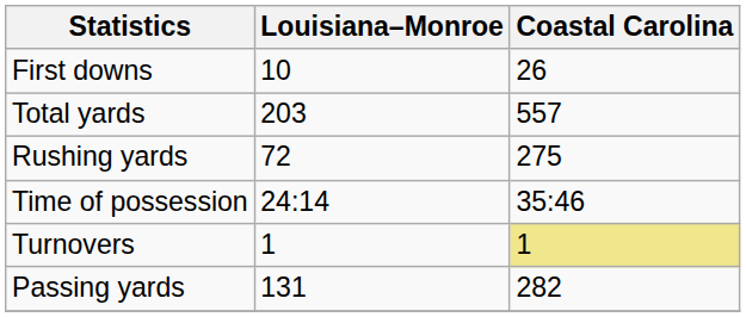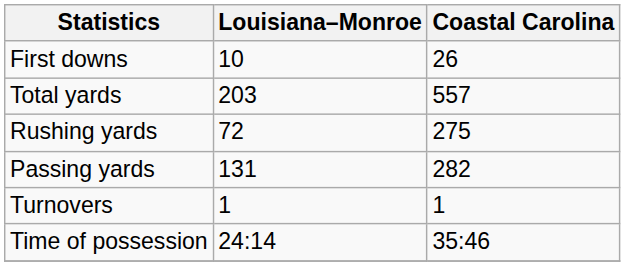rows swapped: Passing yards <-> Time of possession
Turnovers | Coastal Carolina: khaki background -> no background
